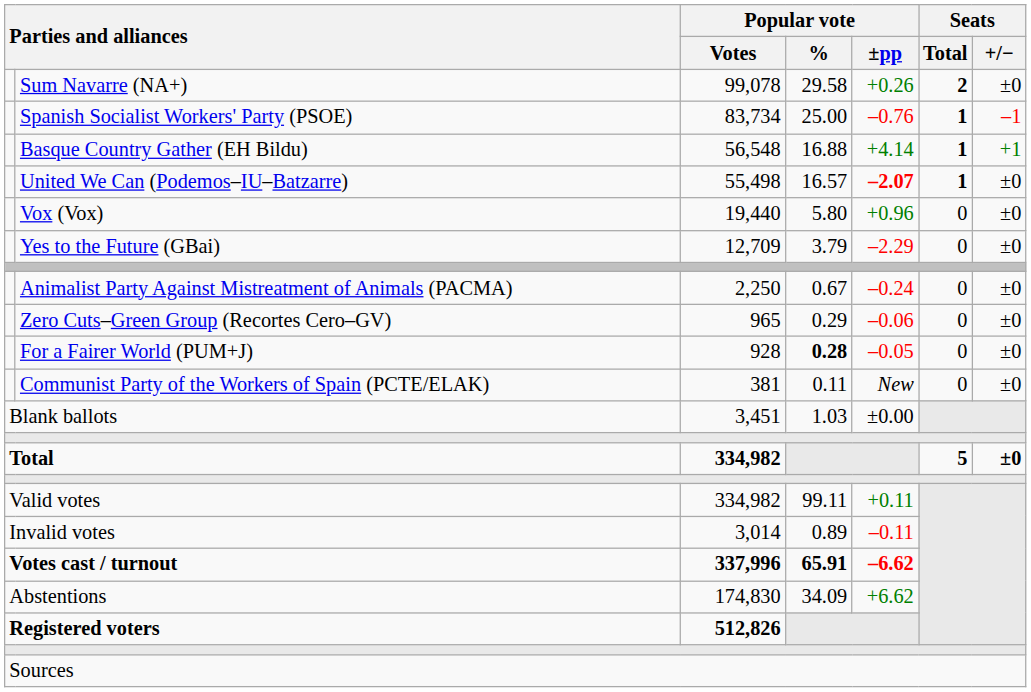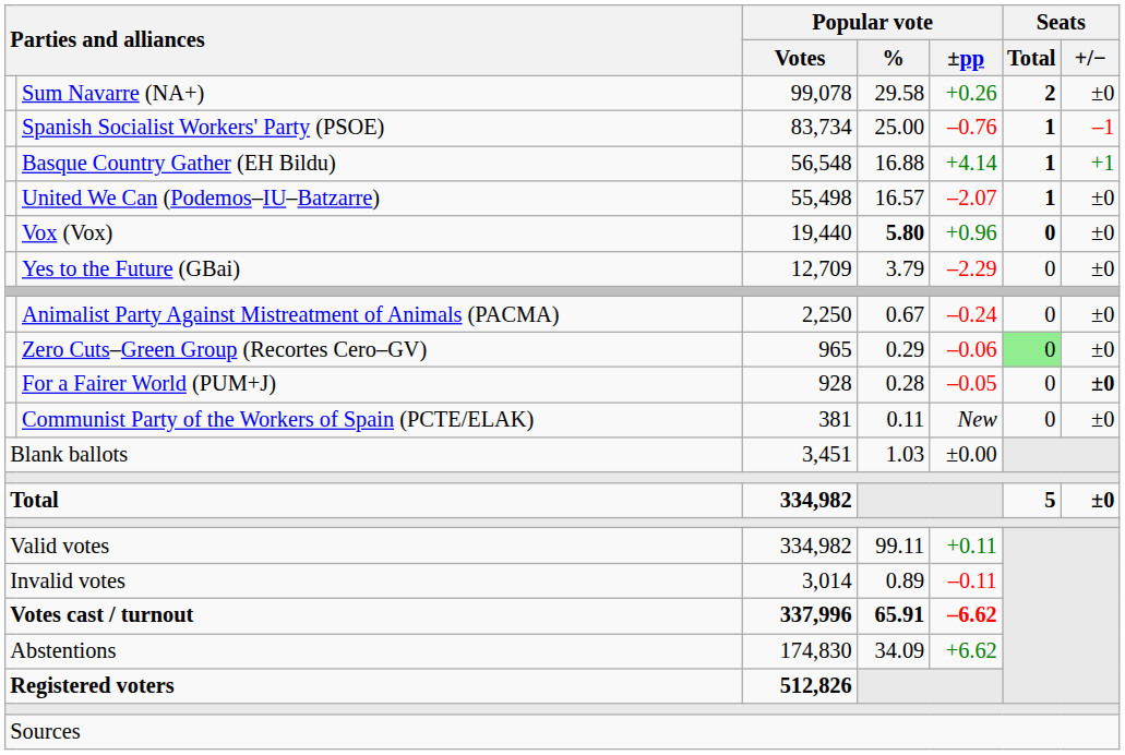United We Can (Podemos–IU–Batzarre) | Popular vote / ±pp: bold -> normal
Vox (Vox) | Popular vote / %: normal -> bold
Vox (Vox) | Seats / Total: normal -> bold
Zero Cuts–Green Group (Recortes Cero–GV) | Seats / Total: no background -> lightgreen background
For a Fairer World (PUM+J) | Popular vote / %: bold -> normal
For a Fairer World (PUM+J) | Seats / +/−: normal -> bold
